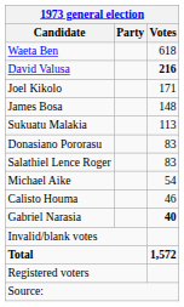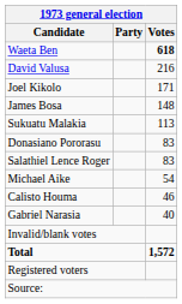Waeta Ben | Votes: normal -> bold
David Valusa | Votes: bold -> normal
Gabriel Narasia | Votes: bold -> normal
